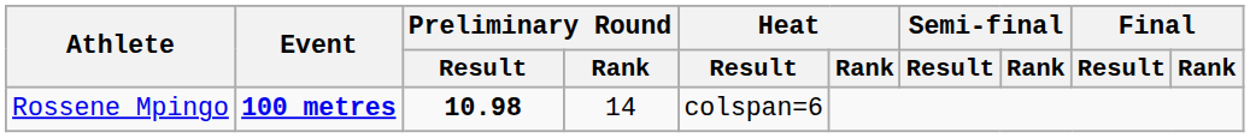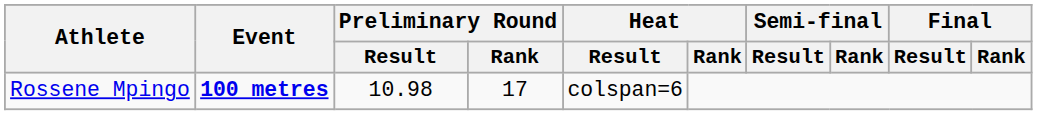Rossene Mpingo | Preliminary Round / Result: bold -> normal
Rossene Mpingo | Preliminary Round / Rank: 14 -> 17
